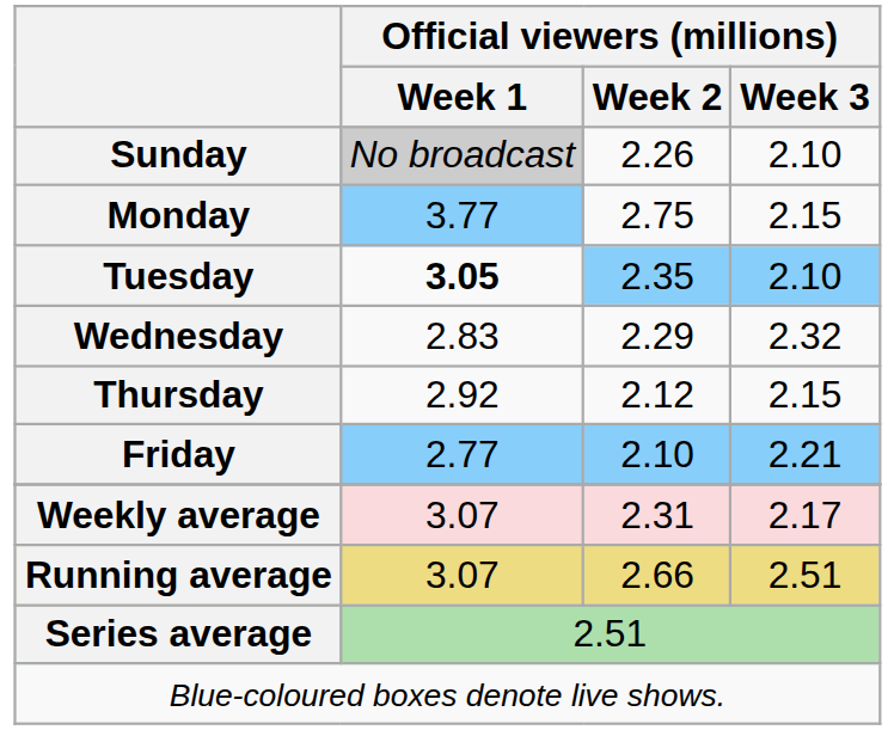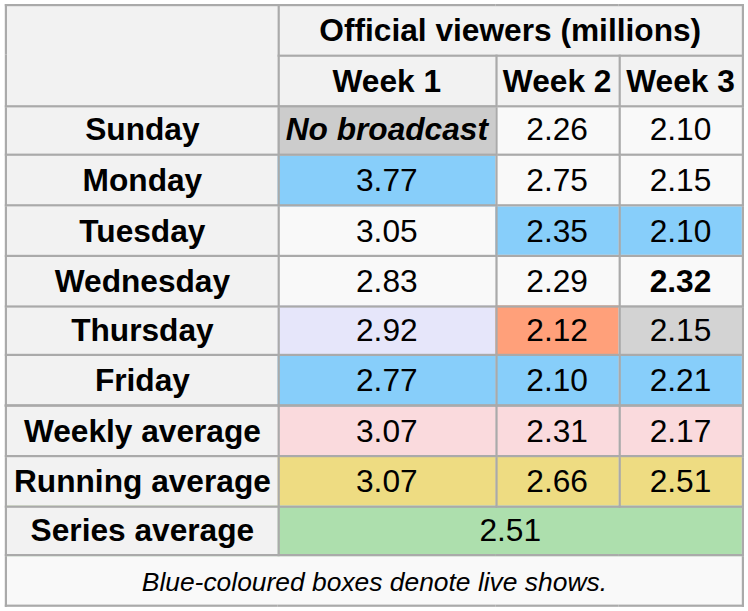Sunday | Official viewers (millions) / Week 1: normal -> bold
Tuesday | Official viewers (millions) / Week 1: bold -> normal
Wednesday | Official viewers (millions) / Week 3: normal -> bold
Thursday | Official viewers (millions) / Week 1: no background -> lavender background
Thursday | Official viewers (millions) / Week 2: no background -> lightsalmon background
Thursday | Official viewers (millions) / Week 3: no background -> lightgrey background
